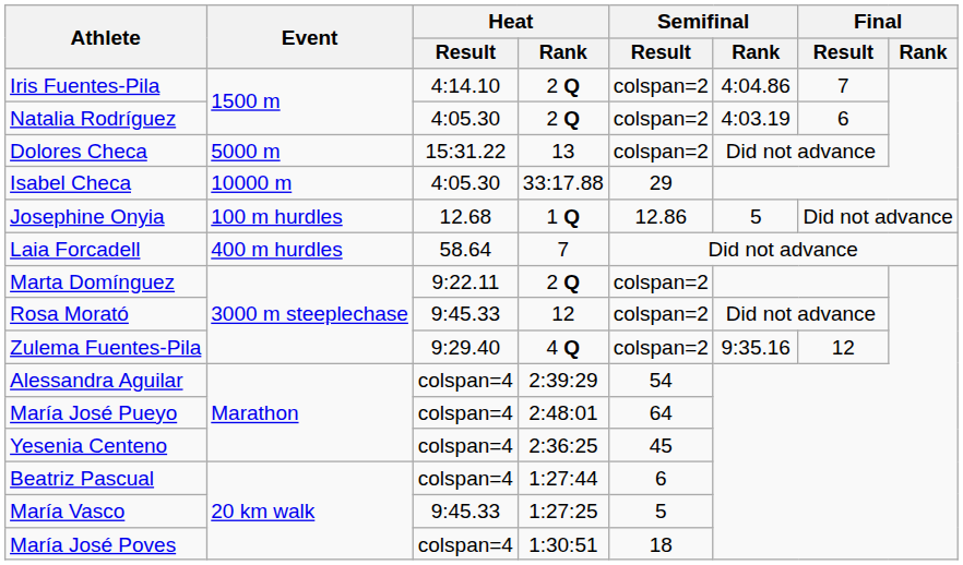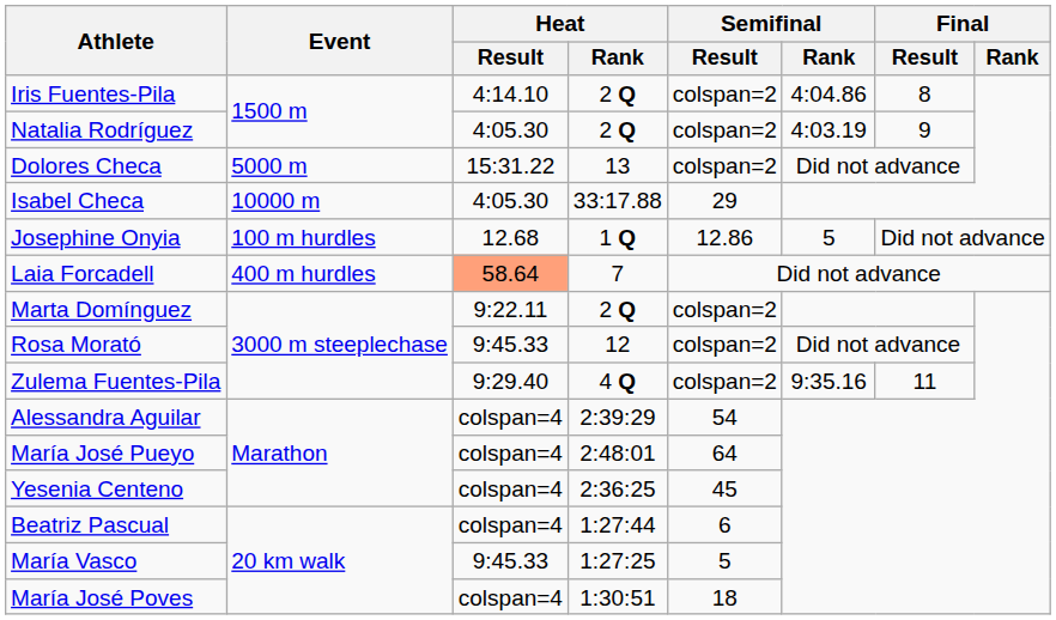Iris Fuentes-Pila | Final / Result: 7 -> 8
Natalia Rodríguez | Final / Result: 6 -> 9
Laia Forcadell | Heat / Result: no background -> lightsalmon background
Zulema Fuentes-Pila | Final / Result: 12 -> 11
